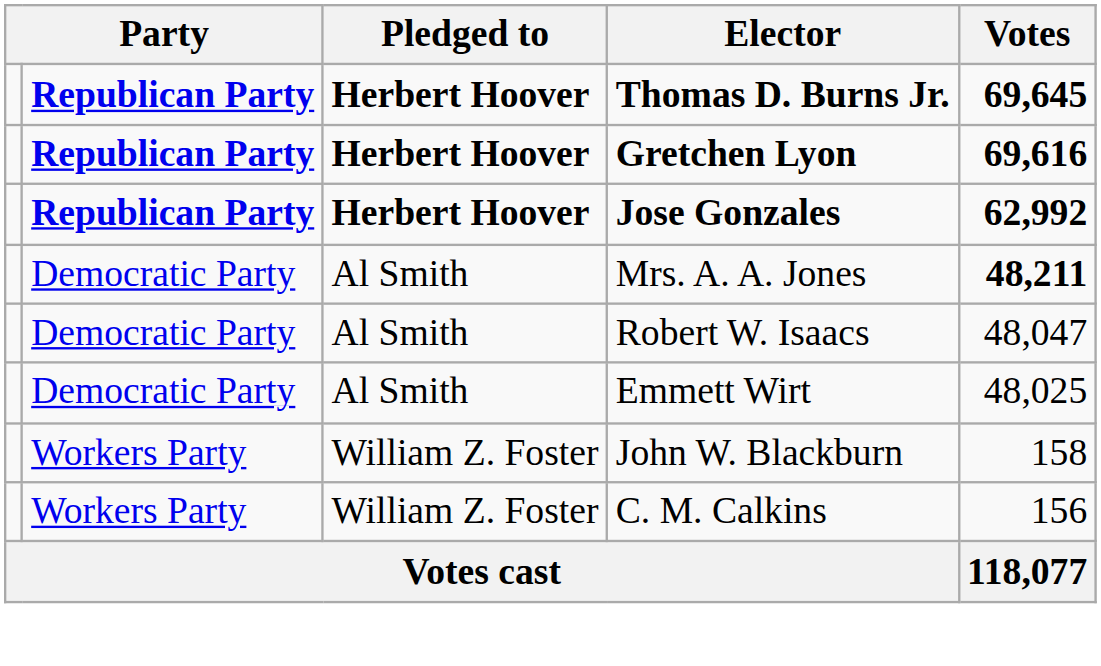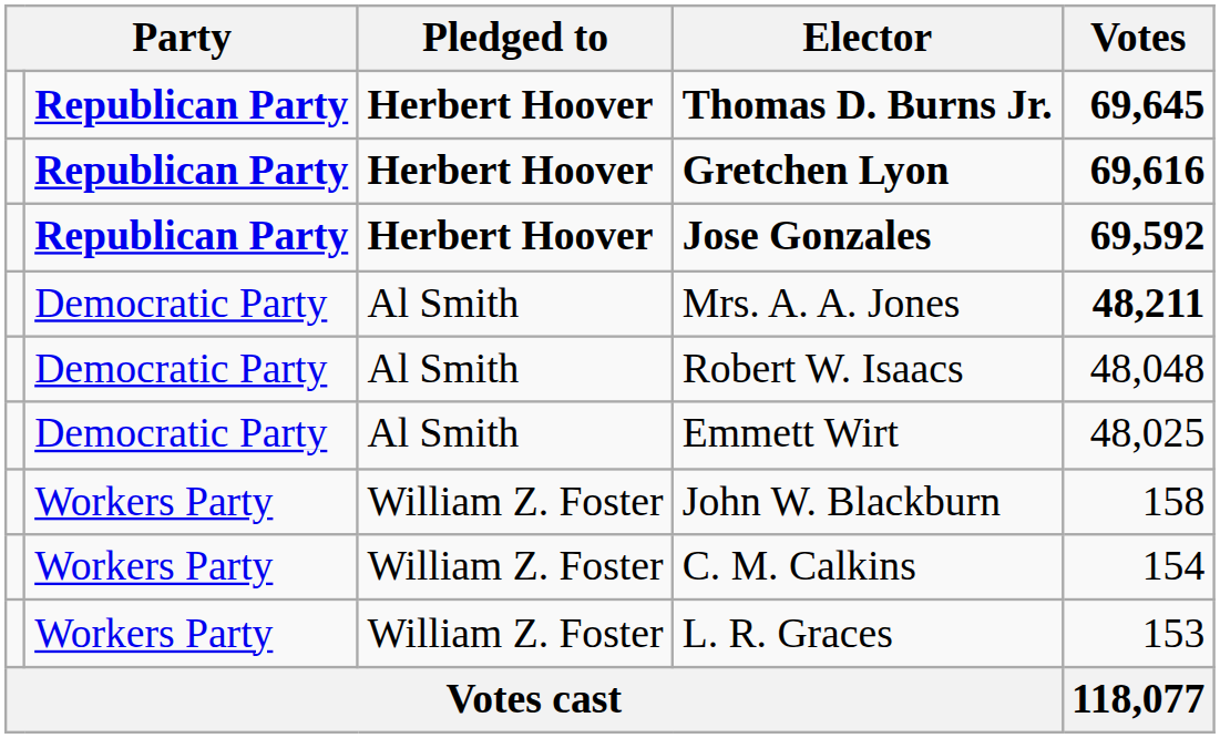Jose Gonzales | Votes: 62,992 -> 69,592
Robert W. Isaacs | Votes: 48,047 -> 48,048
C. M. Calkins | Votes: 156 -> 154
+ row: Workers Party | William Z. Foster | L. R. Graces | 153
